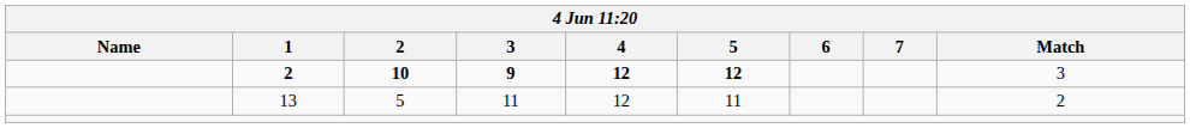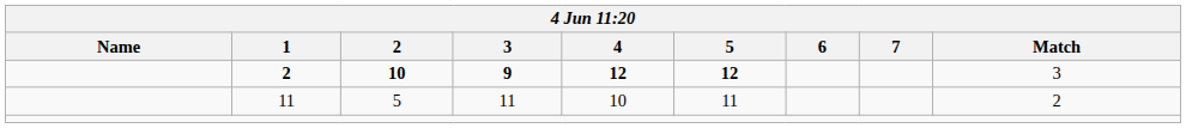row 4 | 1: 13 -> 11
row 4 | 4: 12 -> 10
